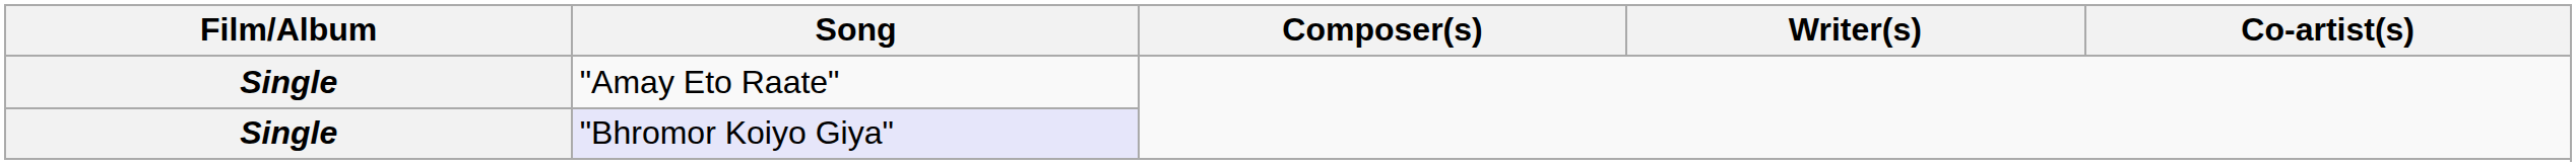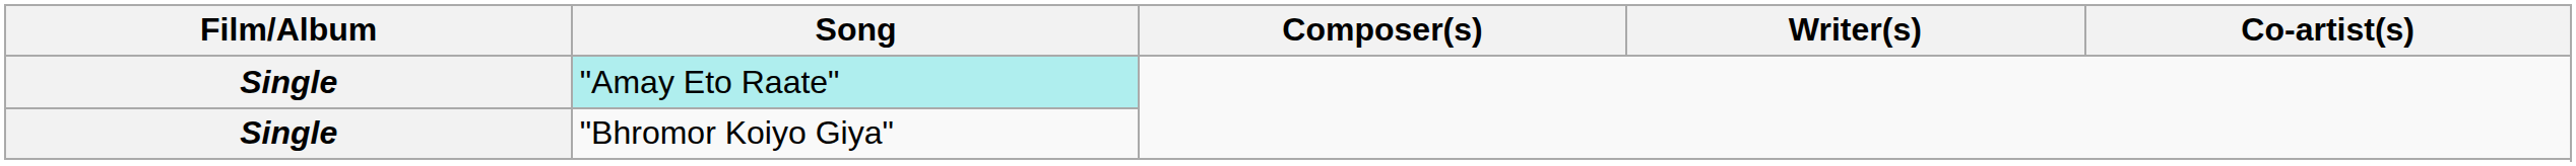"Amay Eto Raate" | Song: no background -> paleturquoise background
"Bhromor Koiyo Giya" | Song: lavender background -> no background
